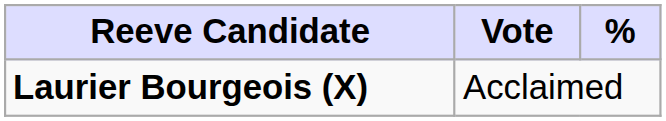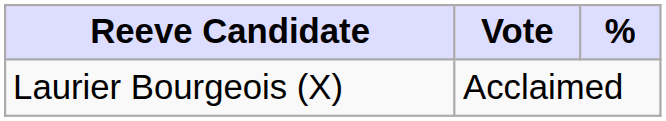Laurier Bourgeois (X) | Reeve Candidate: bold -> normal
